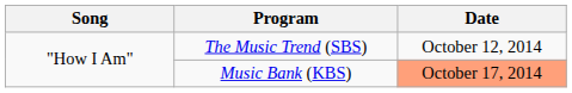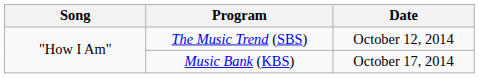Music Bank (KBS) | Date: lightsalmon background -> no background
